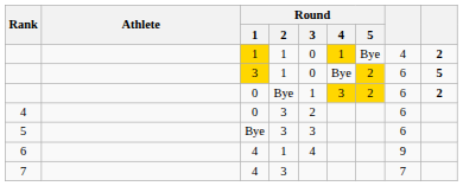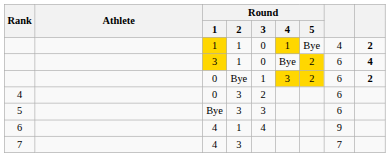row 4 | column 9: 5 -> 4
